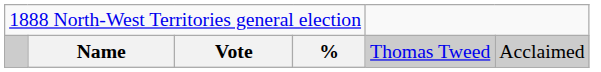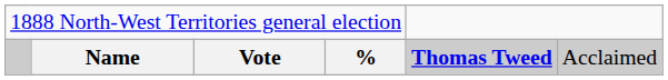Name | column 5: normal -> bold
